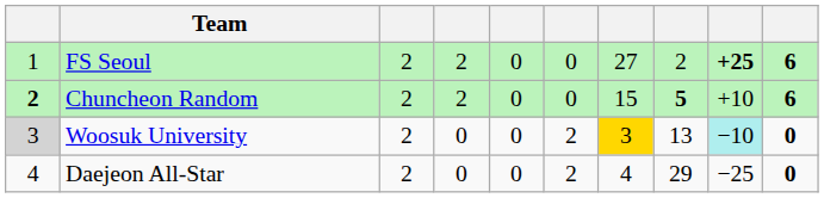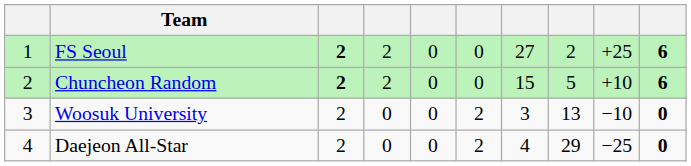FS Seoul | column 3: normal -> bold
FS Seoul | column 9: bold -> normal
Chuncheon Random | column 1: bold -> normal
Chuncheon Random | column 3: normal -> bold
Chuncheon Random | column 8: bold -> normal
Woosuk University | column 1: lightgrey background -> no background
Woosuk University | column 7: gold background -> no background
Woosuk University | column 9: paleturquoise background -> no background
